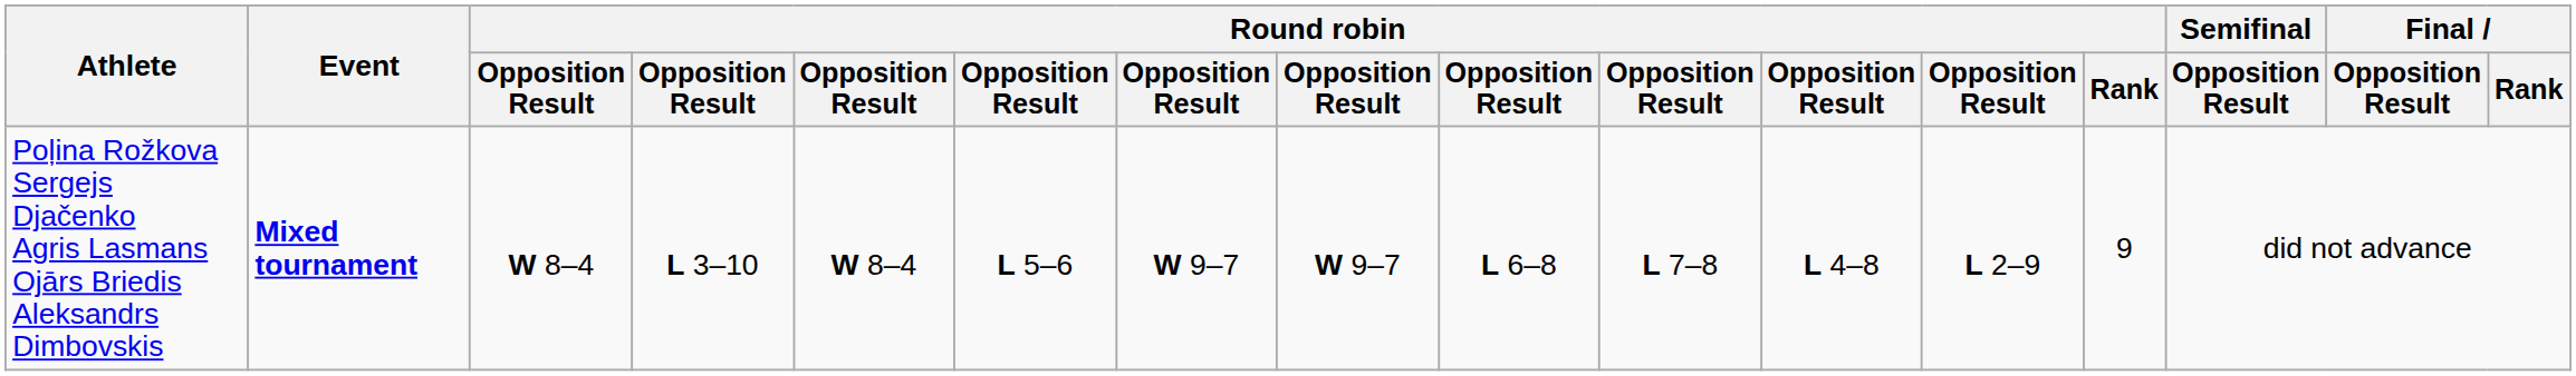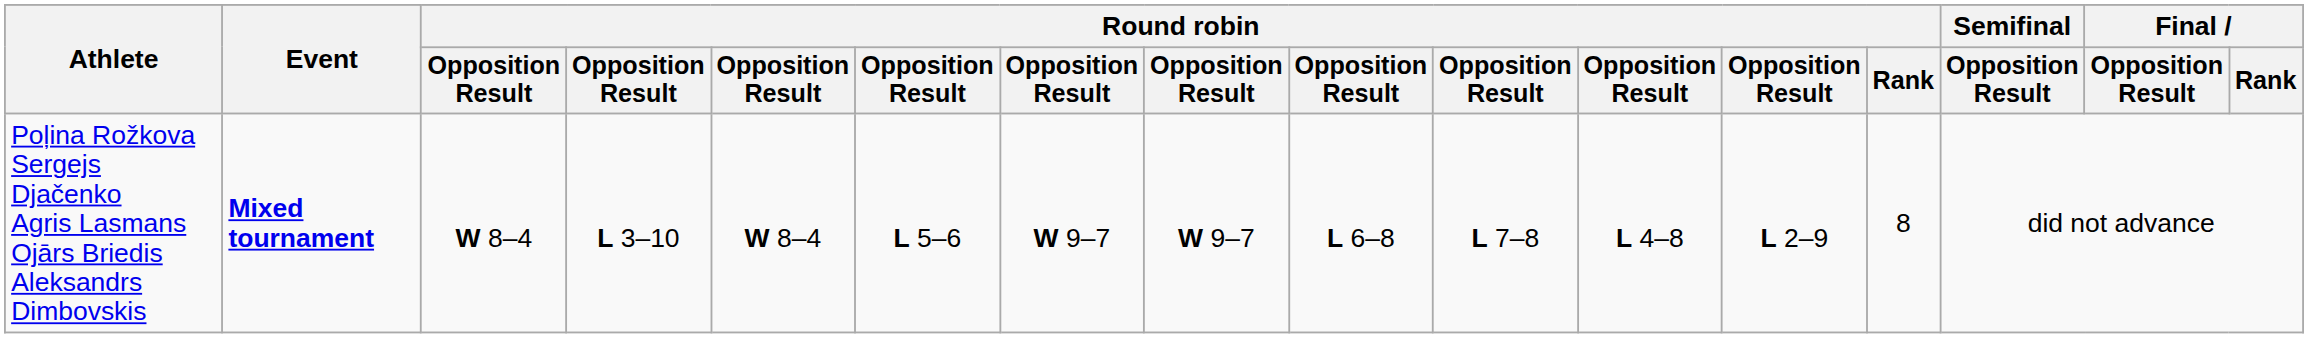row 3 | Round robin / Rank: 9 -> 8
